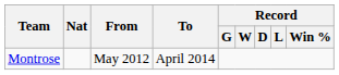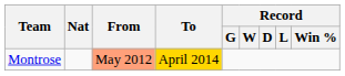Montrose | From: no background -> lightsalmon background
Montrose | To: no background -> gold background
